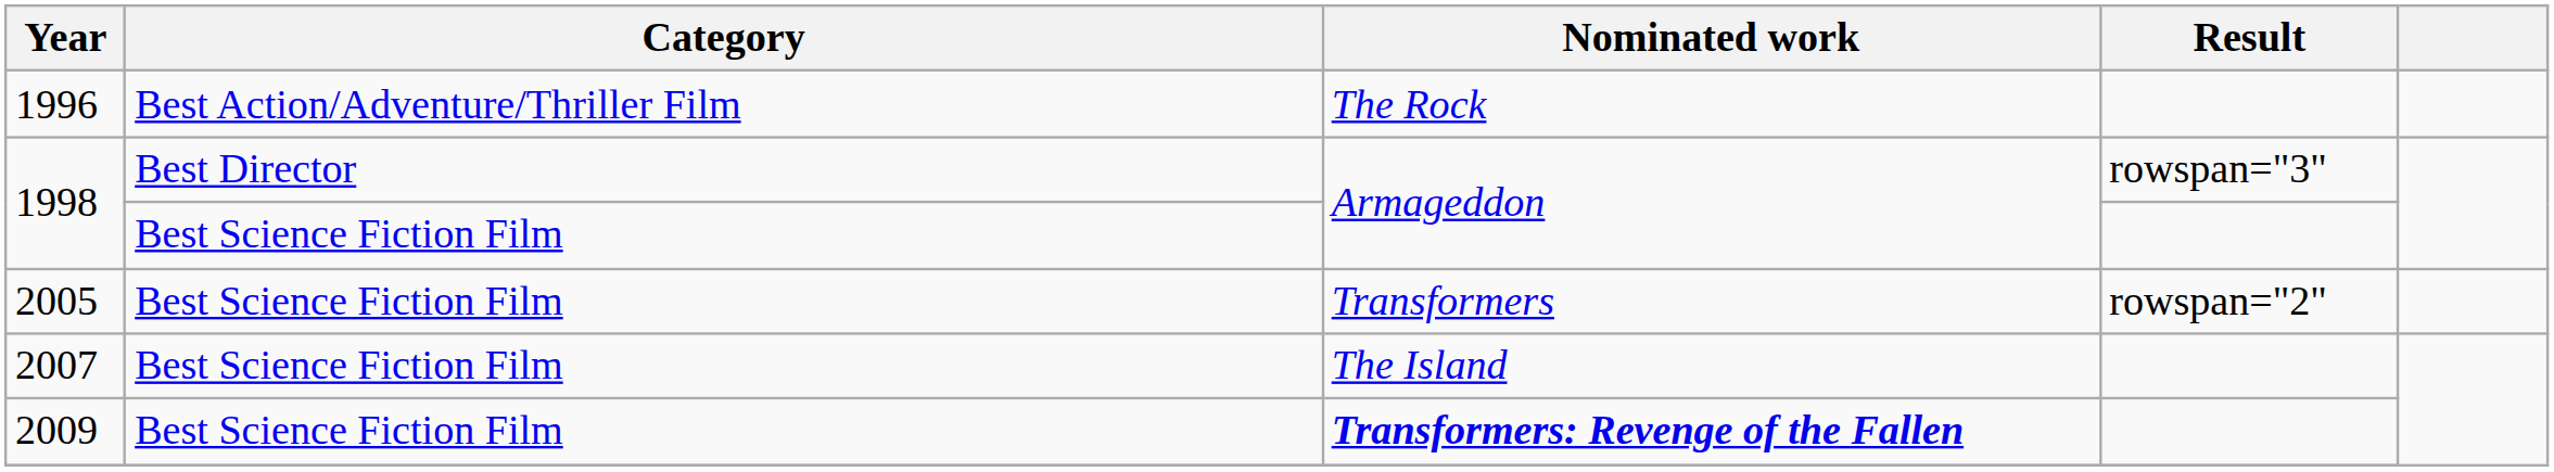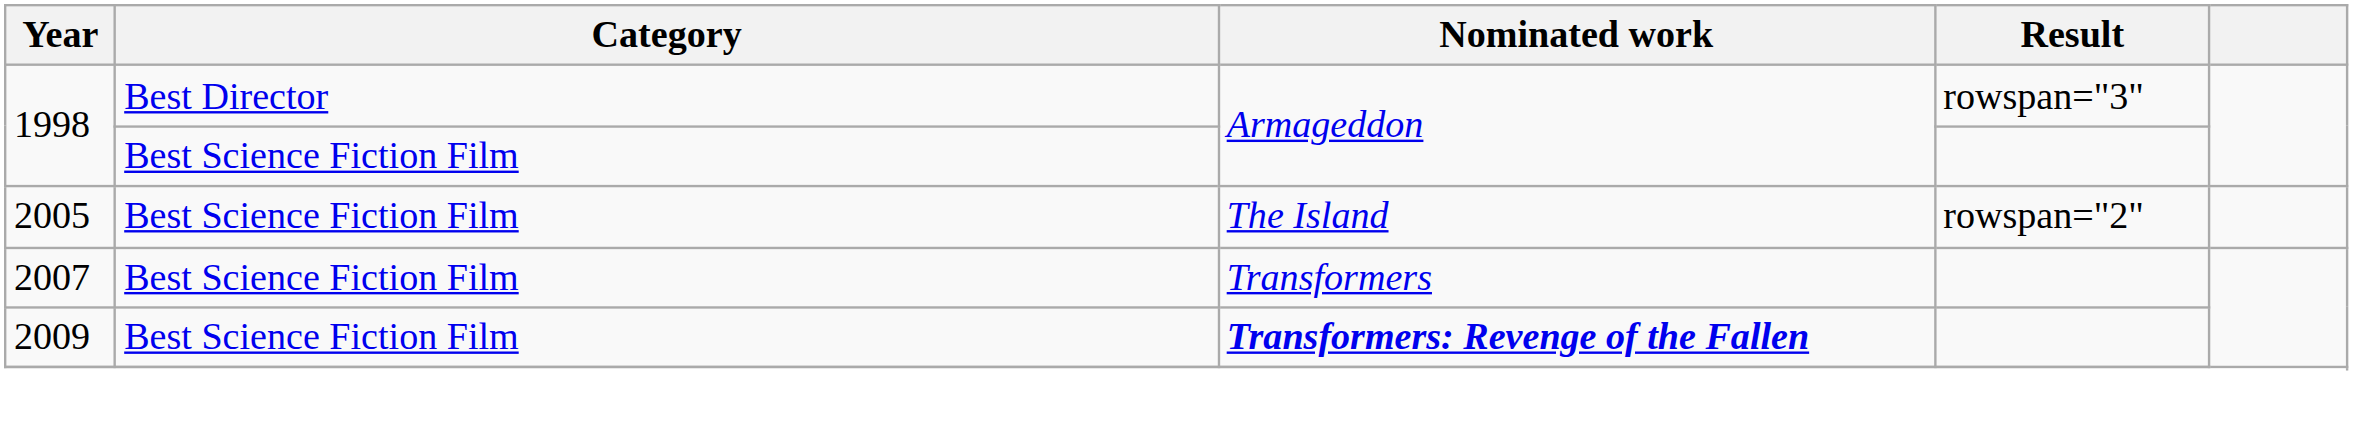- row: 1996 | Best Action/Adventure/Thriller Film | The Rock
2005 | Nominated work: Transformers -> The Island
2007 | Nominated work: The Island -> Transformers
